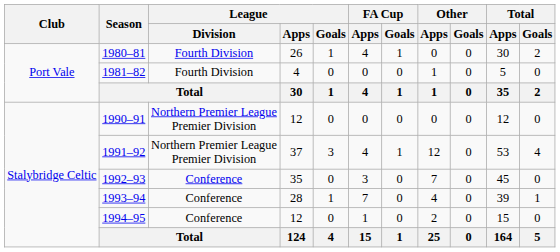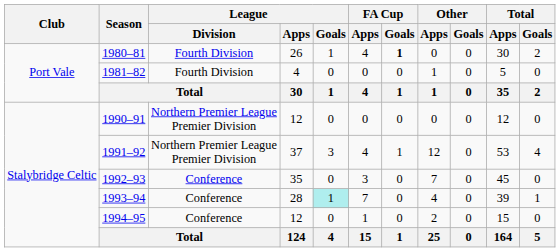1980–81 | FA Cup / Goals: normal -> bold
1993–94 | League / Goals: no background -> paleturquoise background
